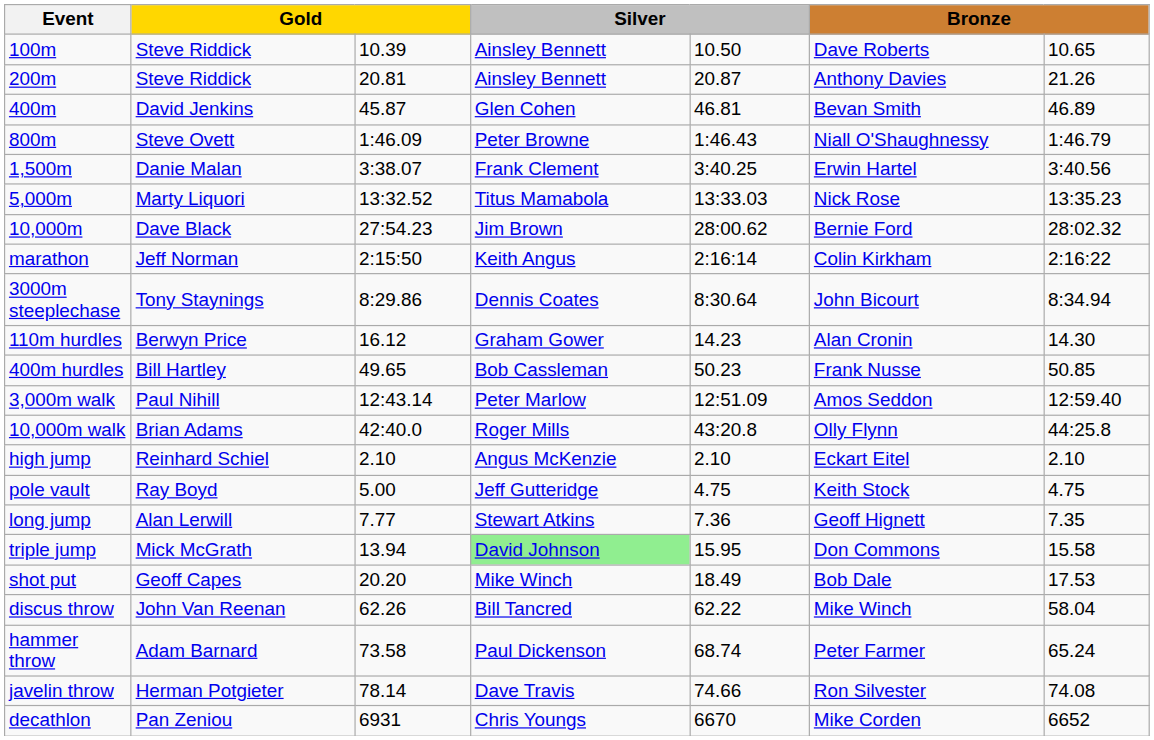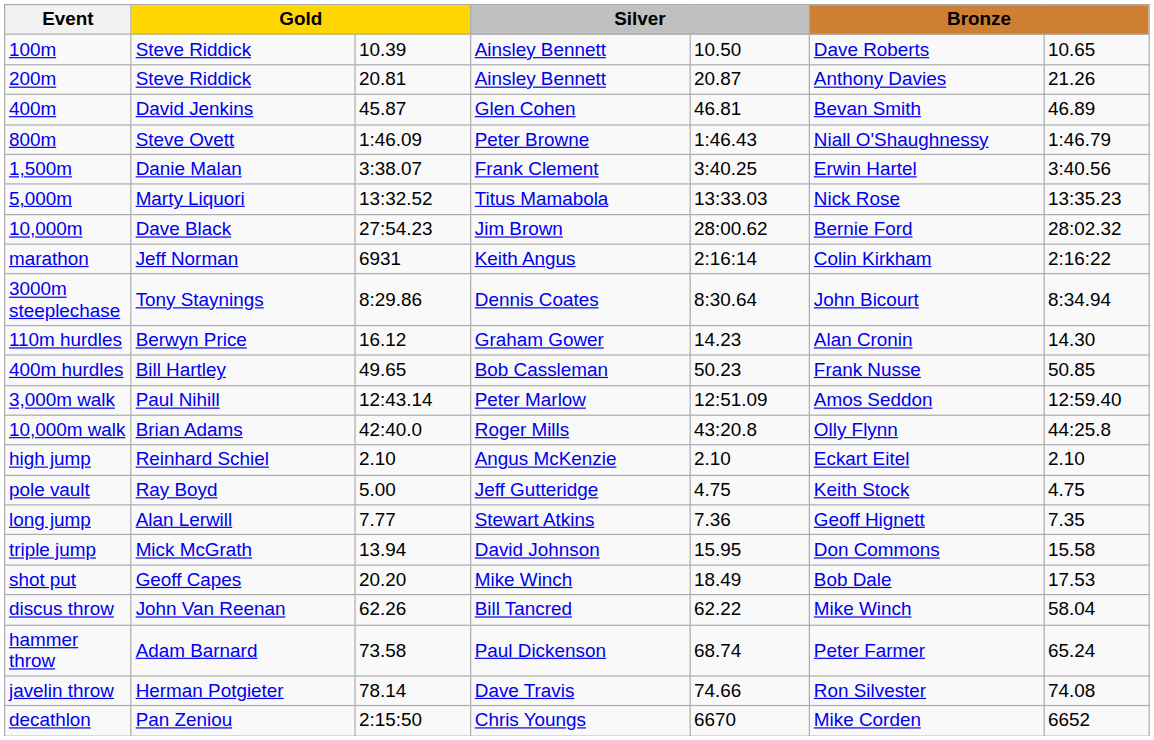marathon | column 3: 2:15:50 -> 6931
triple jump | column 4: lightgreen background -> no background
decathlon | column 3: 6931 -> 2:15:50
